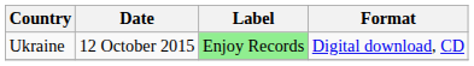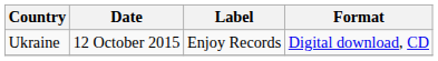Ukraine | Label: lightgreen background -> no background
